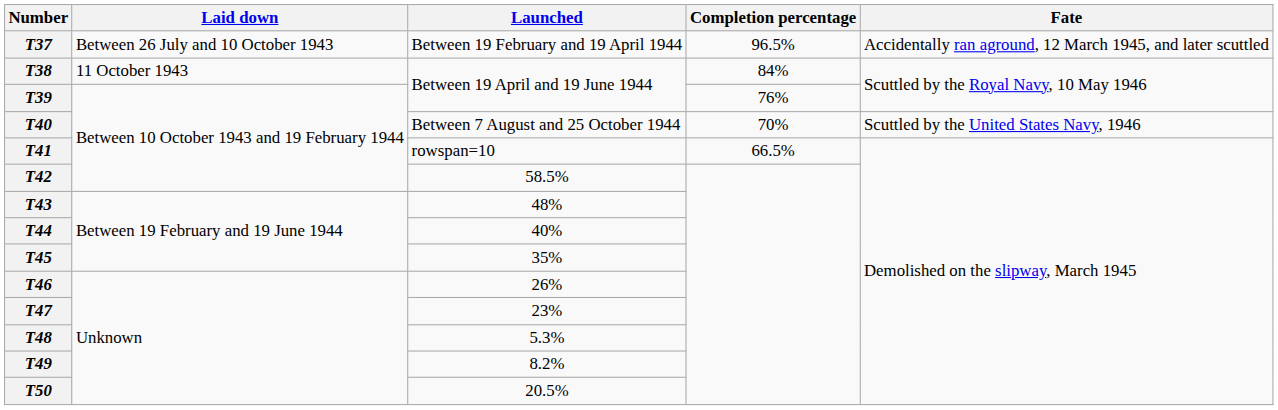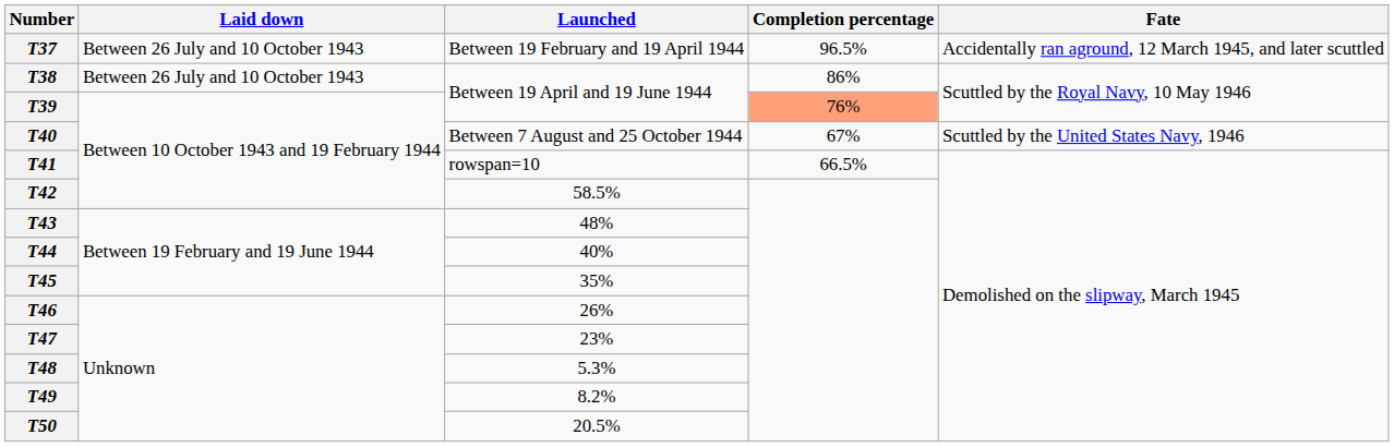T38 | Laid down: 11 October 1943 -> Between 26 July and 10 October 1943
T38 | Completion percentage: 84% -> 86%
T39 | Completion percentage: no background -> lightsalmon background
T40 | Completion percentage: 70% -> 67%
